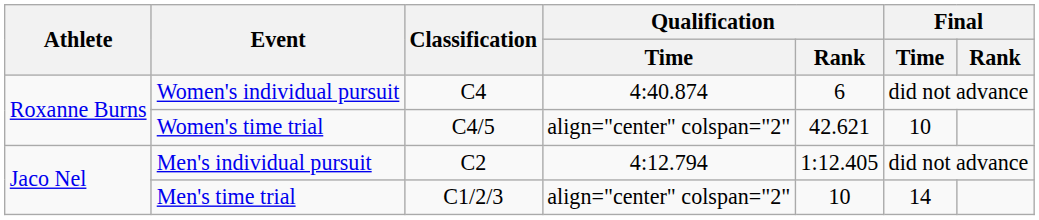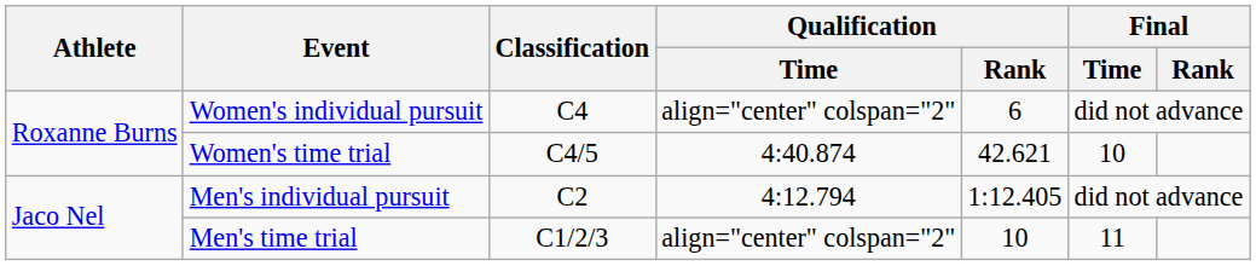Women's individual pursuit | Qualification / Time: 4:40.874 -> align="center" colspan="2"
Women's time trial | Qualification / Time: align="center" colspan="2" -> 4:40.874
Men's time trial | Final / Time: 14 -> 11
